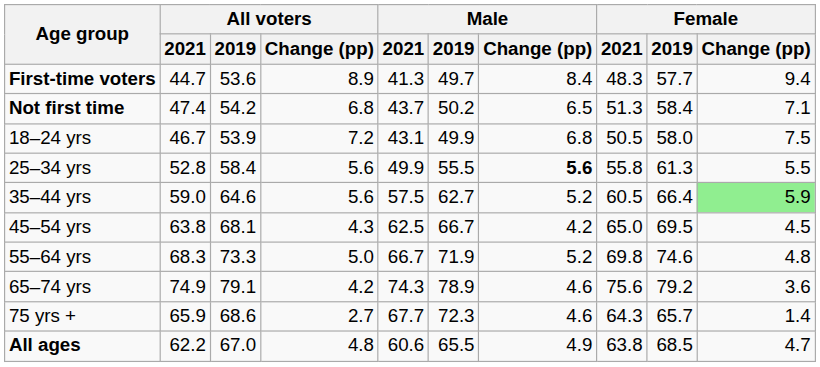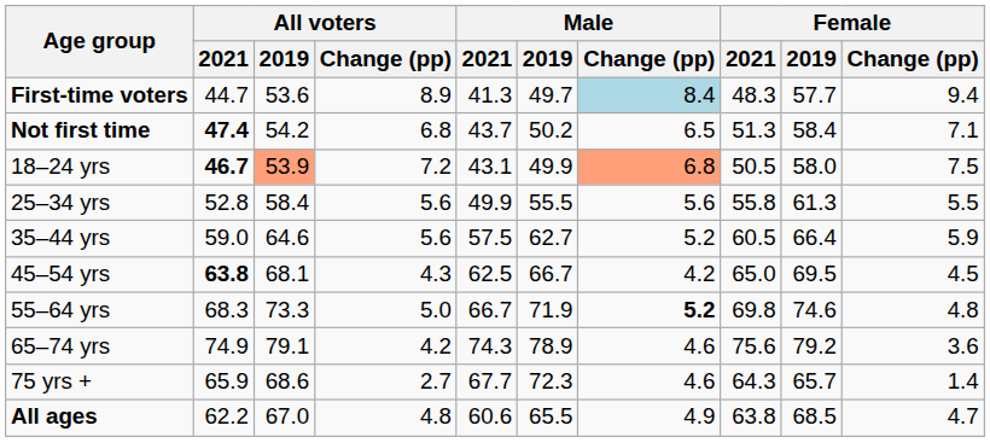First-time voters | Male / Change (pp): no background -> lightblue background
Not first time | All voters / 2021: normal -> bold
18–24 yrs | All voters / 2021: normal -> bold
18–24 yrs | All voters / 2019: no background -> lightsalmon background
18–24 yrs | Male / Change (pp): no background -> lightsalmon background
25–34 yrs | Male / Change (pp): bold -> normal
35–44 yrs | Female / Change (pp): lightgreen background -> no background
45–54 yrs | All voters / 2021: normal -> bold
55–64 yrs | Male / Change (pp): normal -> bold
